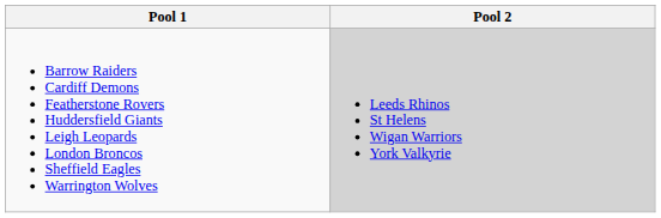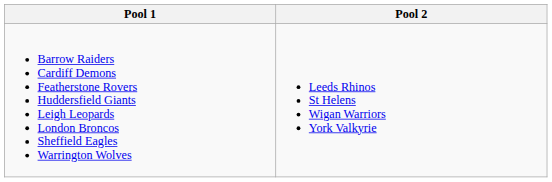row 2 | Pool 2: lightgrey background -> no background
